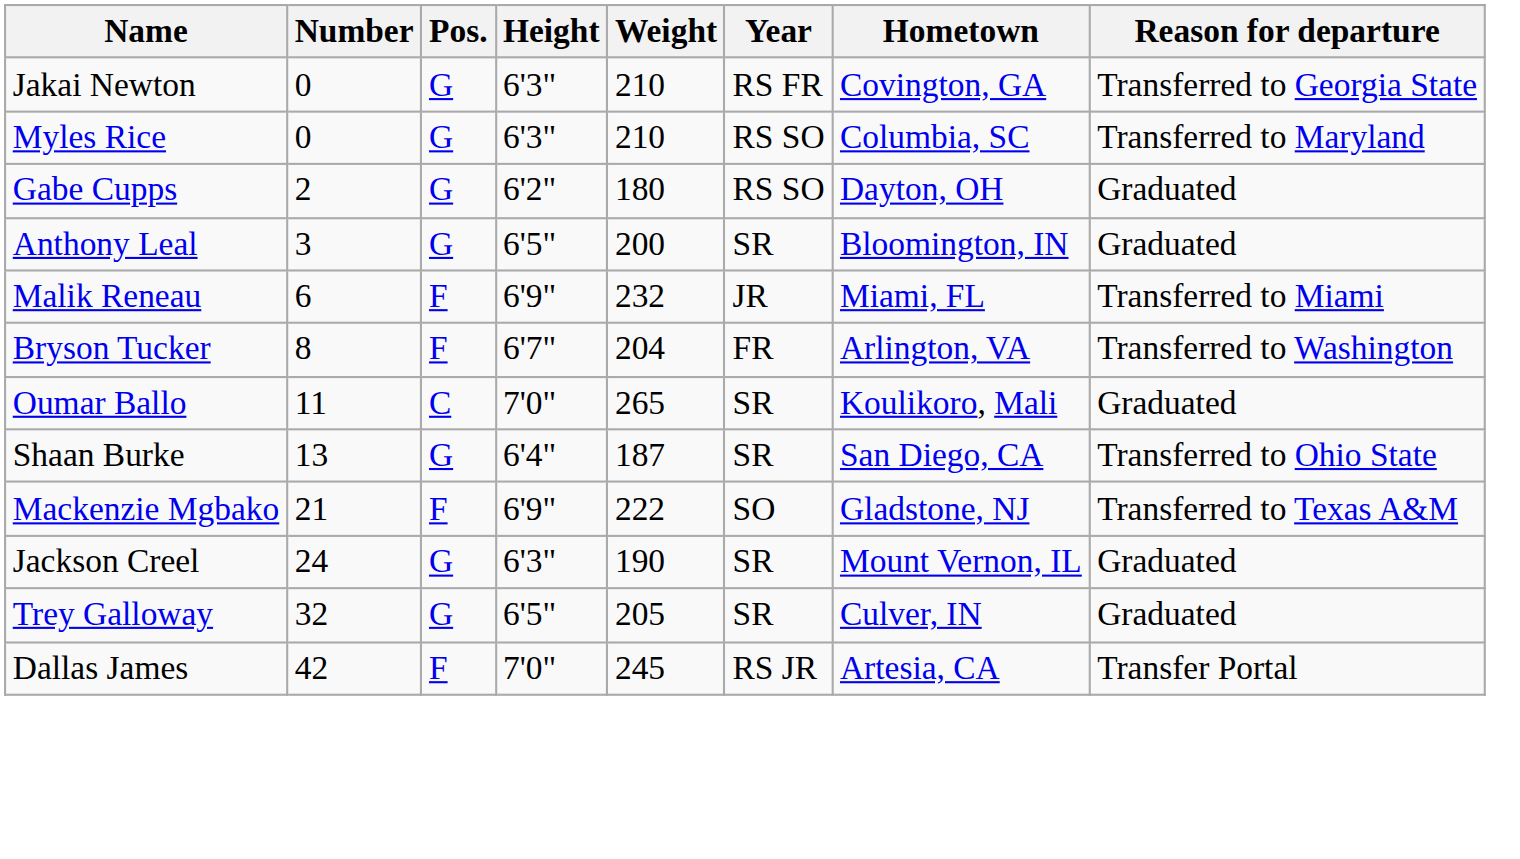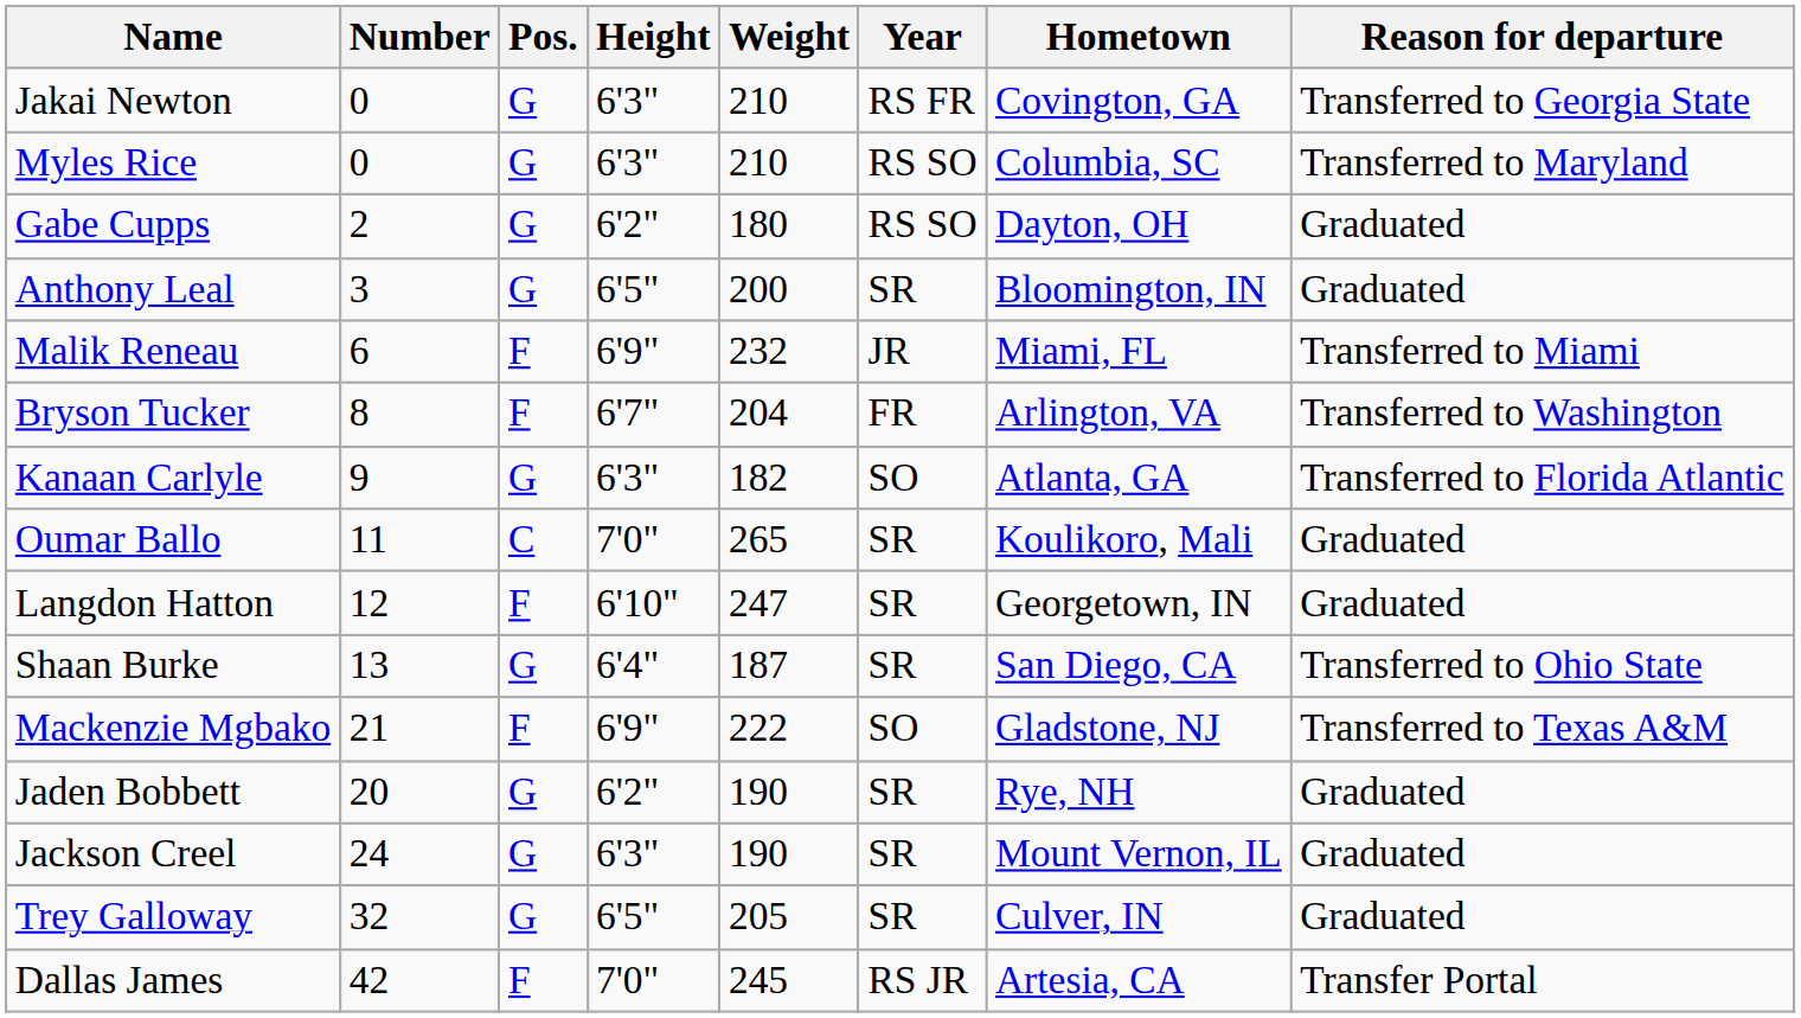+ row: Kanaan Carlyle | 9 | G | 6'3" | 182 | SO | Atlanta, GA | Transferred to Florida Atlantic
+ row: Langdon Hatton | 12 | F | 6'10" | 247 | SR | Georgetown, IN | Graduated
+ row: Jaden Bobbett | 20 | G | 6'2" | 190 | SR | Rye, NH | Graduated
